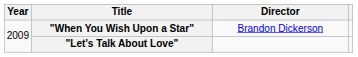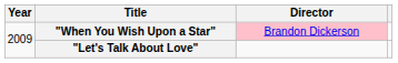"When You Wish Upon a Star" | Director: no background -> pink background
